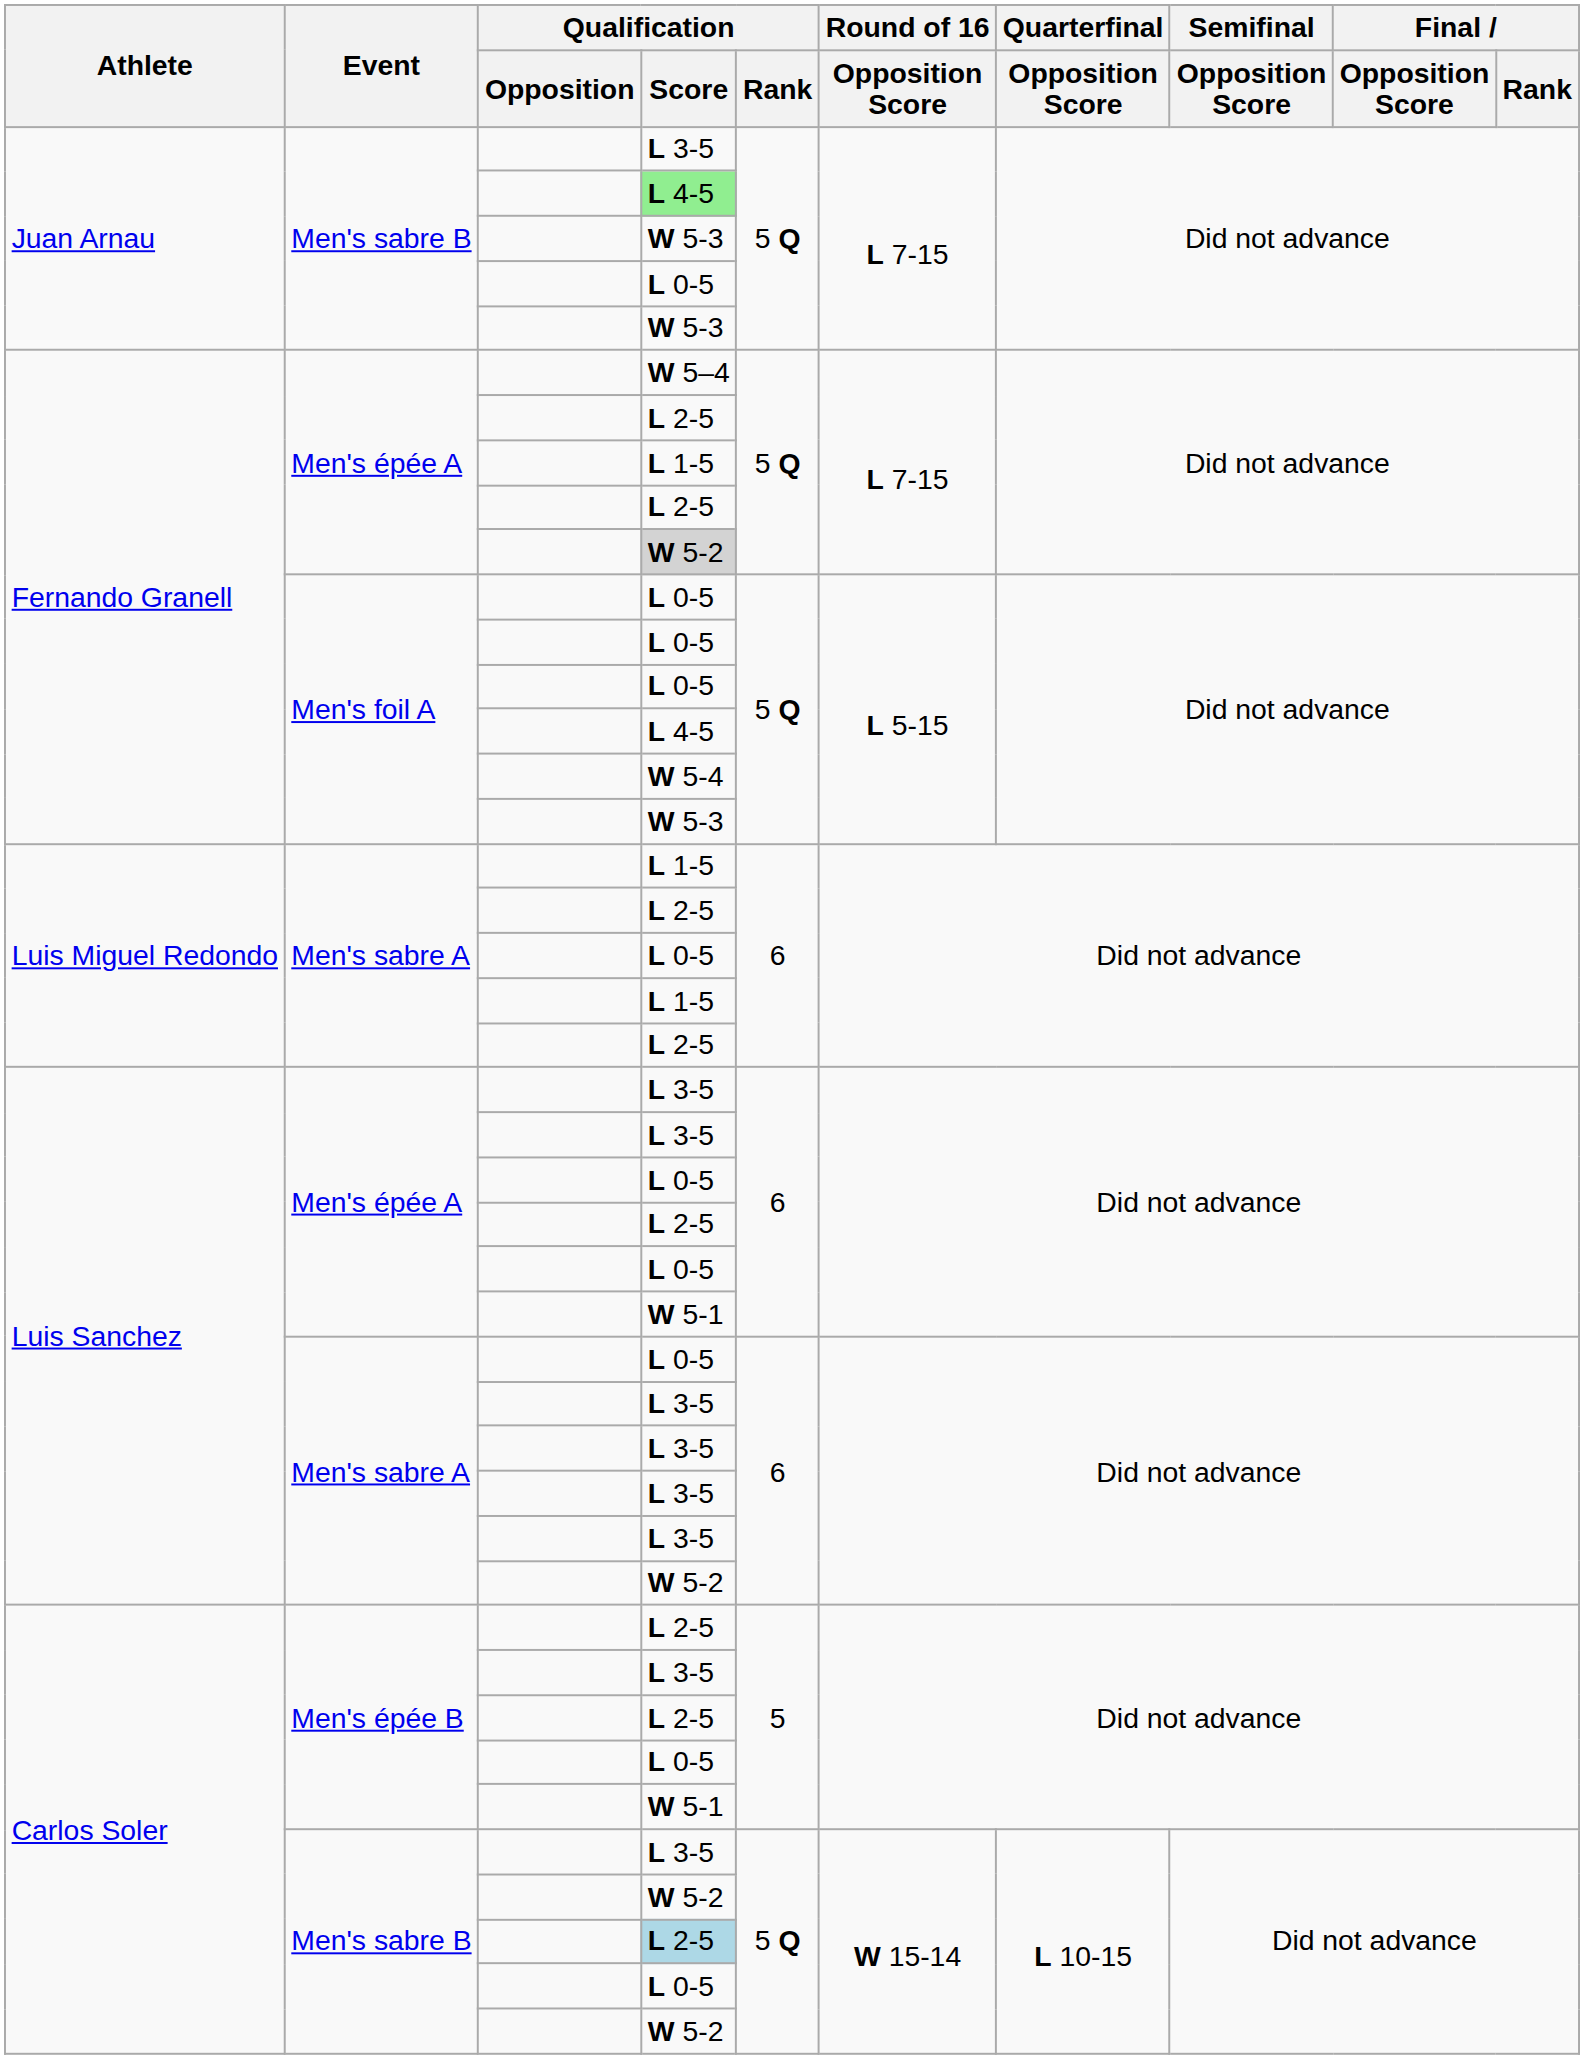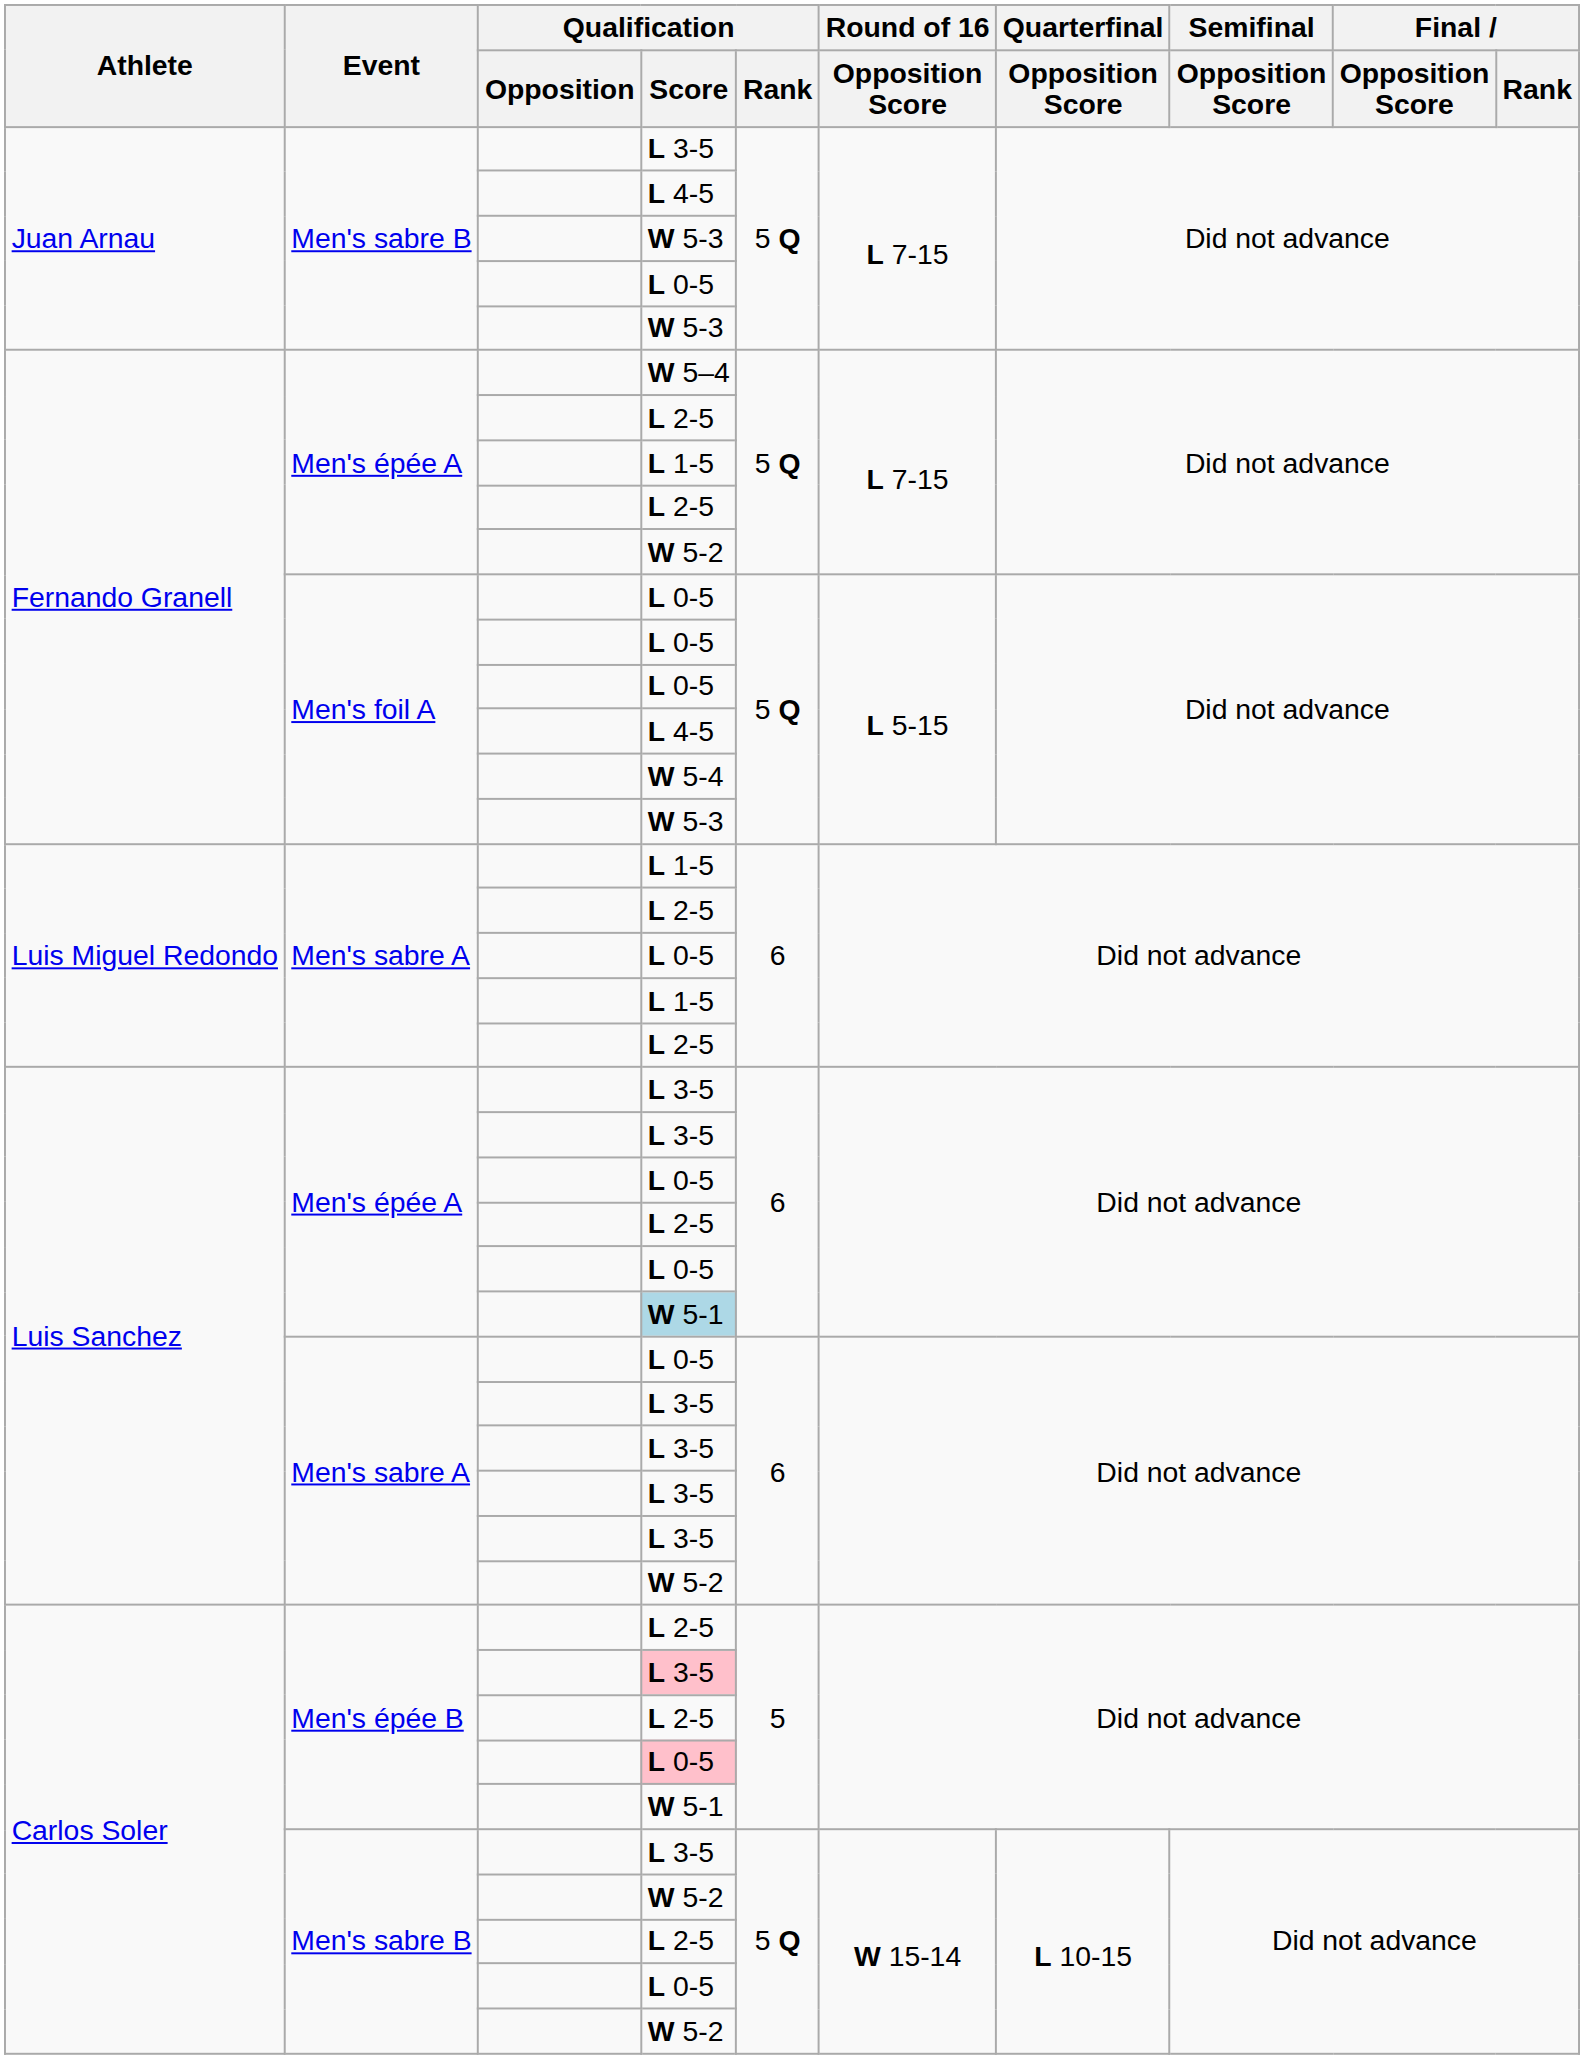Men's sabre B / L 4-5 | Qualification / Score: lightgreen background -> no background
Men's épée A / W 5-2 | Qualification / Score: lightgrey background -> no background
Men's épée A / W 5-1 | Qualification / Score: no background -> lightblue background
Men's épée B / L 3-5 | Qualification / Score: no background -> pink background
Men's épée B / L 0-5 | Qualification / Score: no background -> pink background
Men's sabre B / L 2-5 | Qualification / Score: lightblue background -> no background
